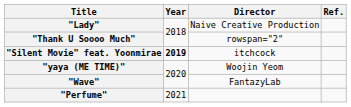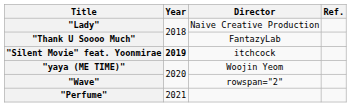"Thank U Soooo Much" | Director: rowspan="2" -> FantazyLab
"Wave" | Director: FantazyLab -> rowspan="2"
